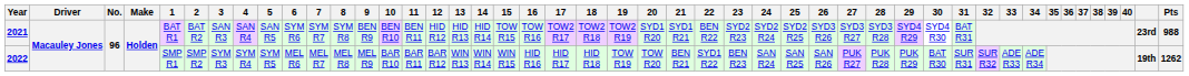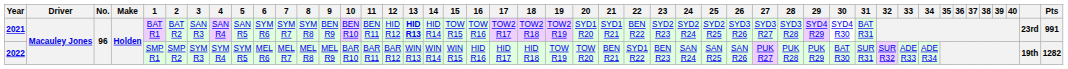2021 | 13: normal -> bold
2021 | Pts: 988 -> 991
2022 | Pts: 1262 -> 1282
